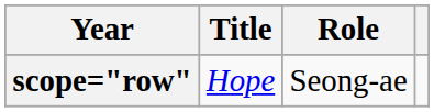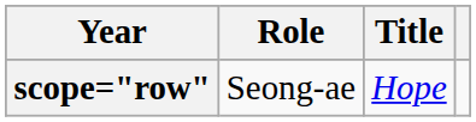columns swapped: Title <-> Role
